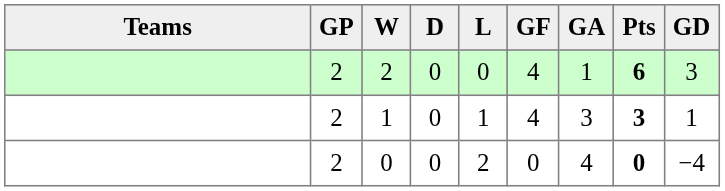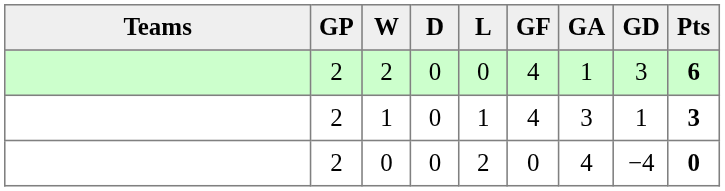columns swapped: GD <-> Pts
